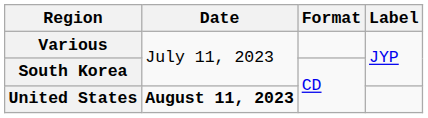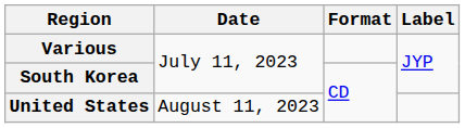United States | Date: bold -> normal
